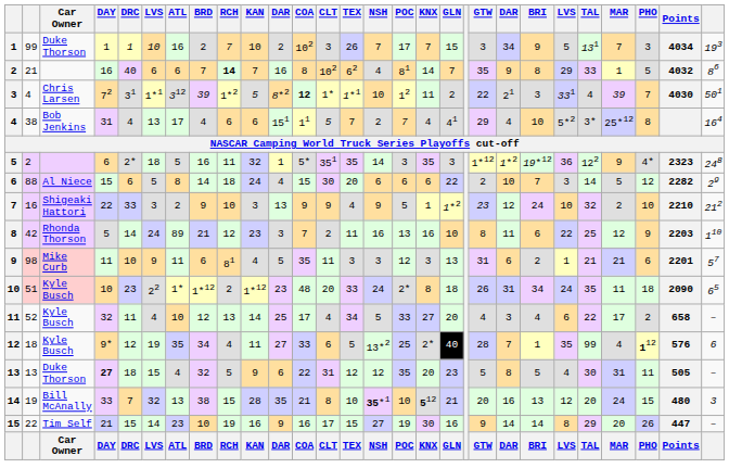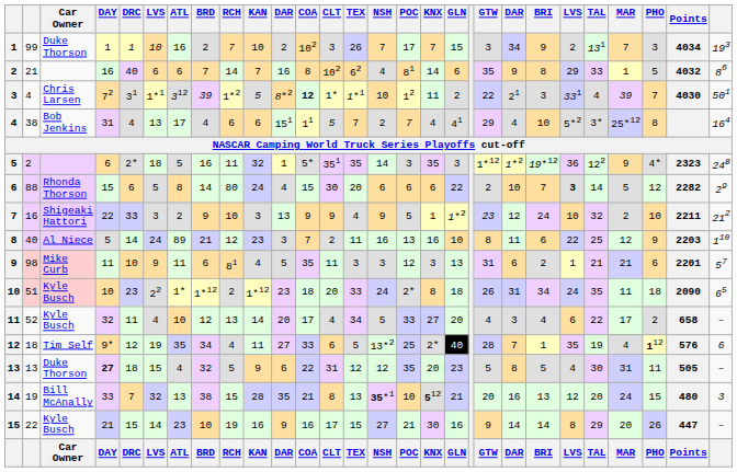row 2 | column 23: 5 -> 2
row 3 | RCH: bold -> normal
row 3 | GLN: 7 -> 6
row 8 | Car Owner: Al Niece -> Rhonda Thorson
row 8 | RCH: 18 -> 80
row 8 | column 23: normal -> bold
row 9 | Points: 2210 -> 2211
row 10 | column 2: 42 -> 40
row 10 | Car Owner: Rhonda Thorson -> Al Niece
row 12 | COA: 48 -> 18
row 13 | column 11: 25 -> 20
row 14 | Car Owner: Kyle Busch -> Tim Self
row 14 | TAL: 99 -> 19
row 16 | TEX: 10 -> 13
row 17 | Car Owner: Tim Self -> Kyle Busch
row 17 | POC: 19 -> 21
